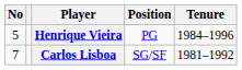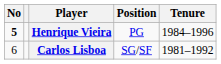Henrique Vieira | No: normal -> bold
Carlos Lisboa | No: 7 -> 6
